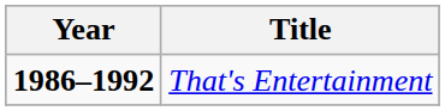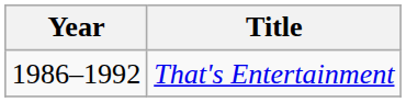That's Entertainment | Year: bold -> normal
